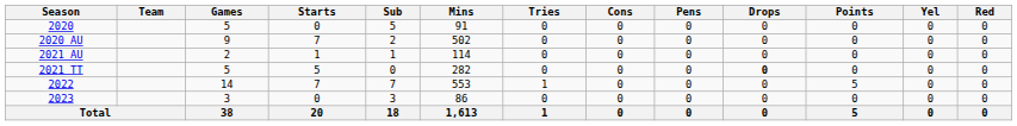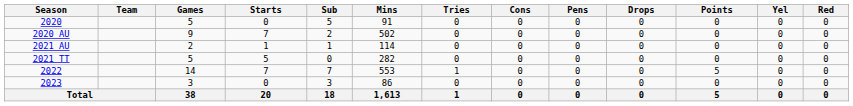2021 TT | Drops: bold -> normal
